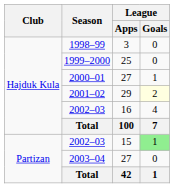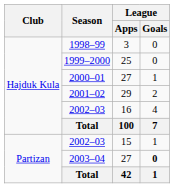2001–02 | League / Goals: lightyellow background -> no background
2002–03 / 15 | League / Goals: lightgreen background -> no background
2003–04 | League / Goals: normal -> bold
